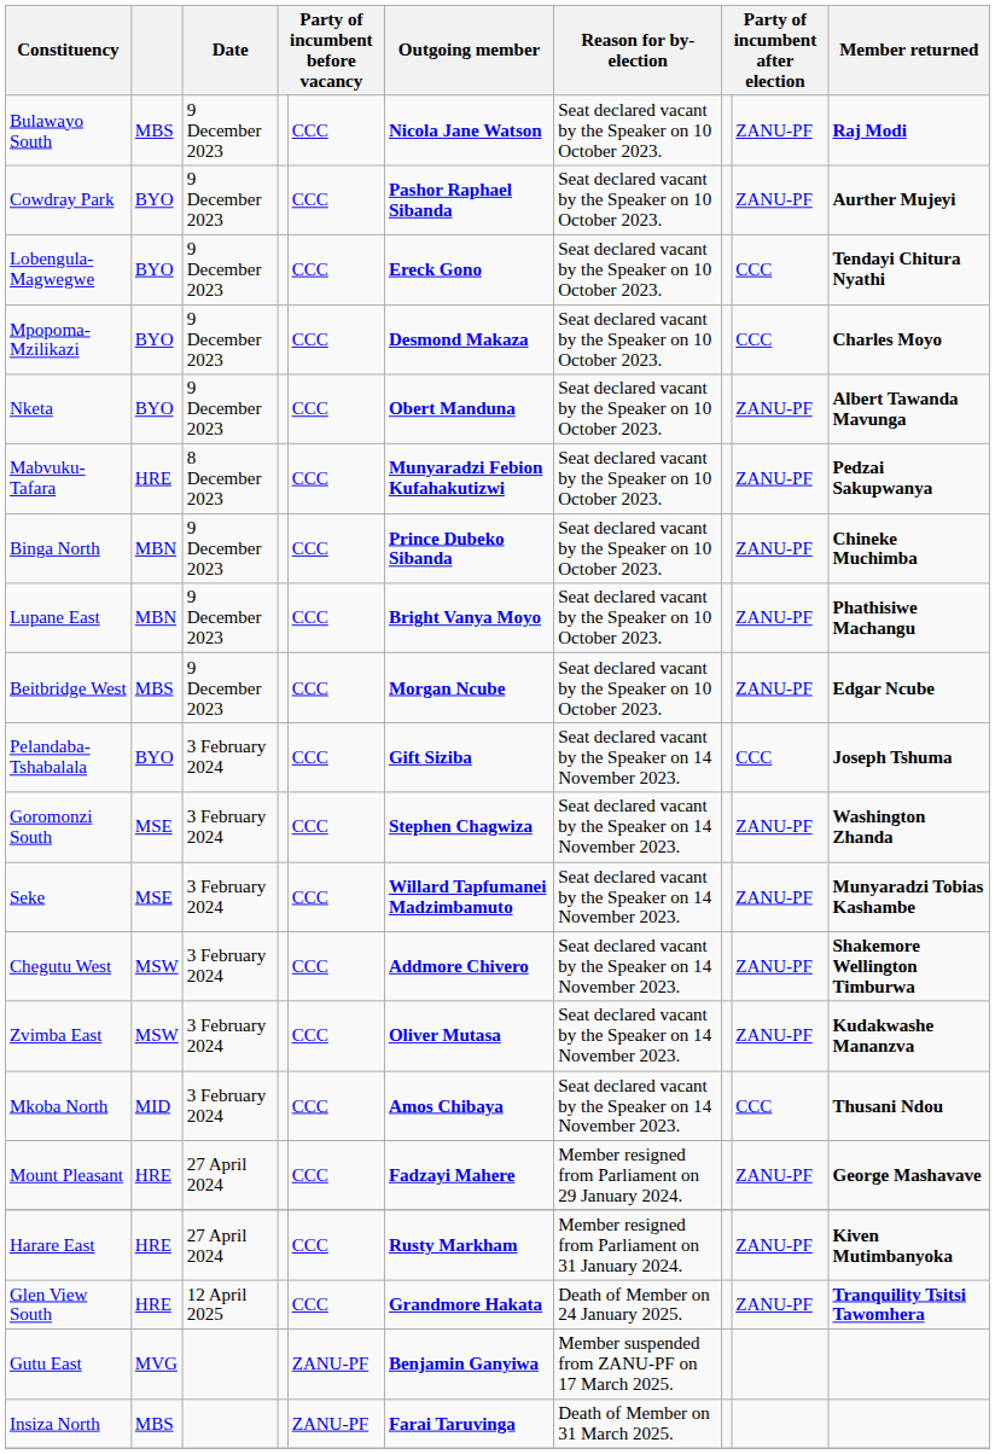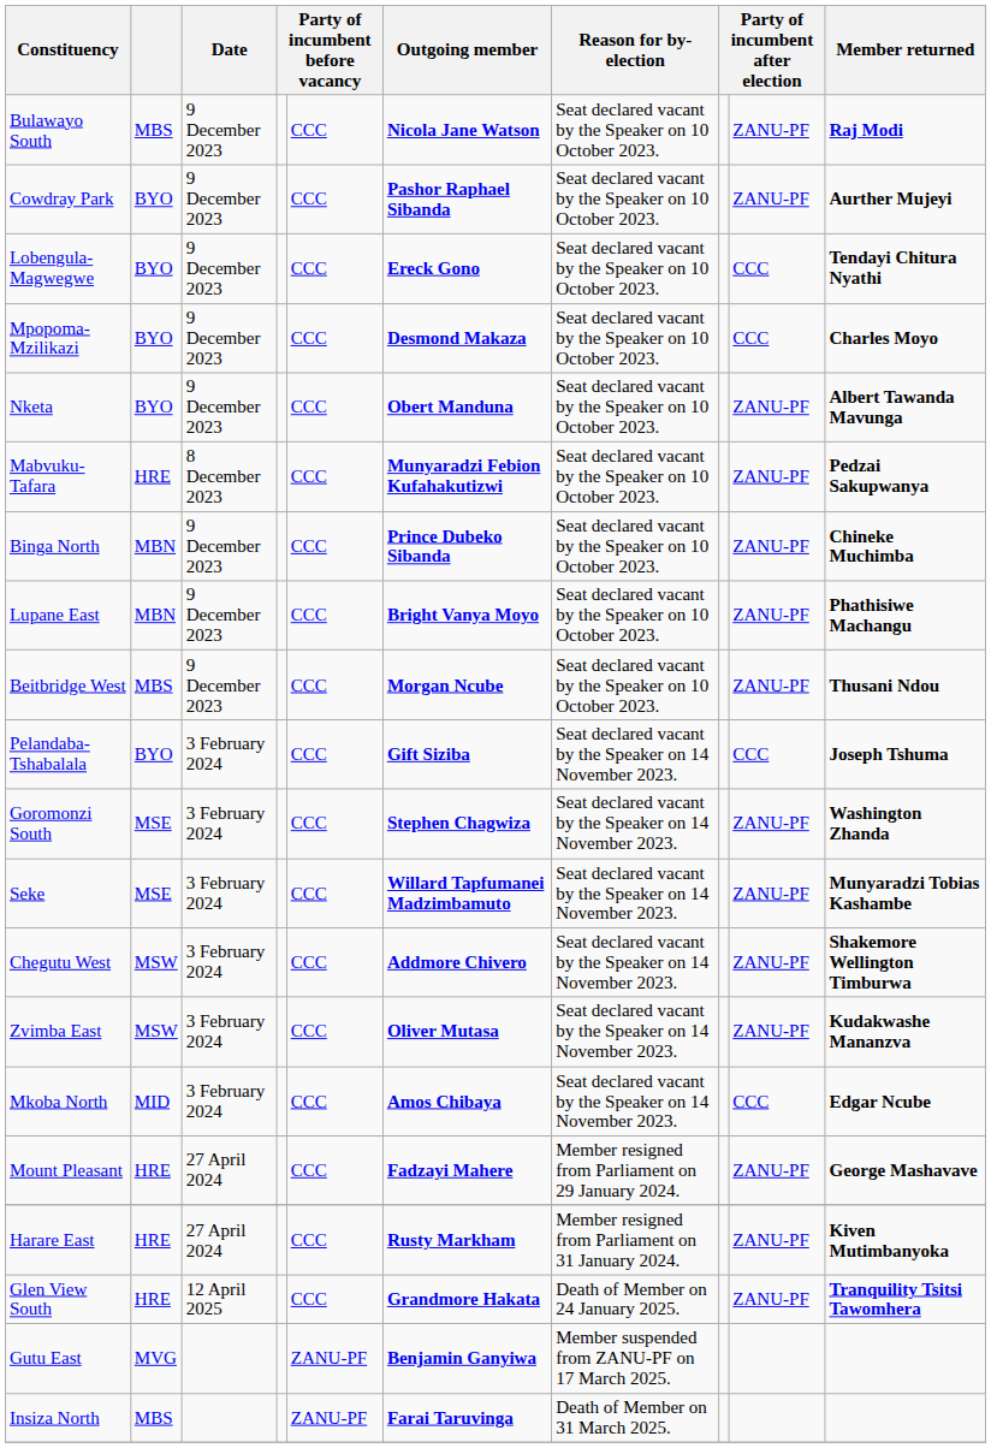Beitbridge West | Member returned: Edgar Ncube -> Thusani Ndou
Mkoba North | Member returned: Thusani Ndou -> Edgar Ncube
